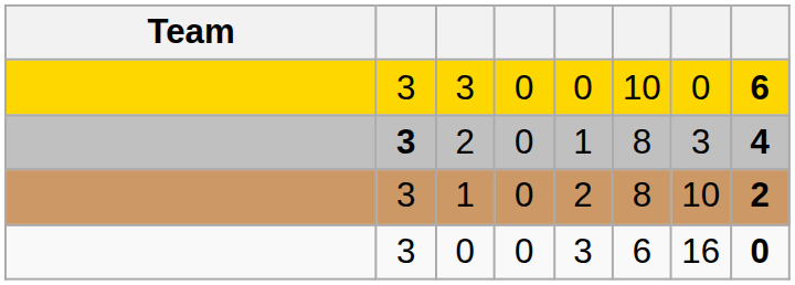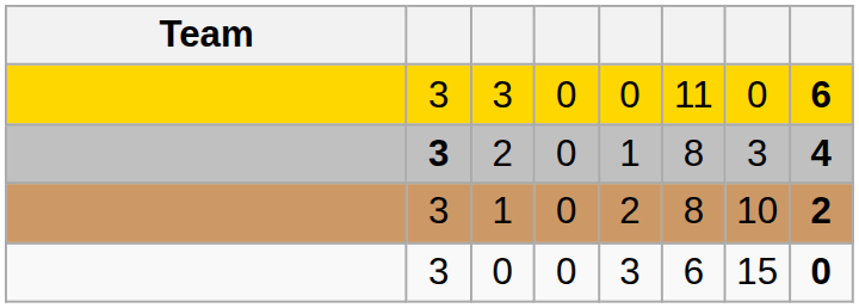row 2 | column 6: 10 -> 11
row 5 | column 7: 16 -> 15
